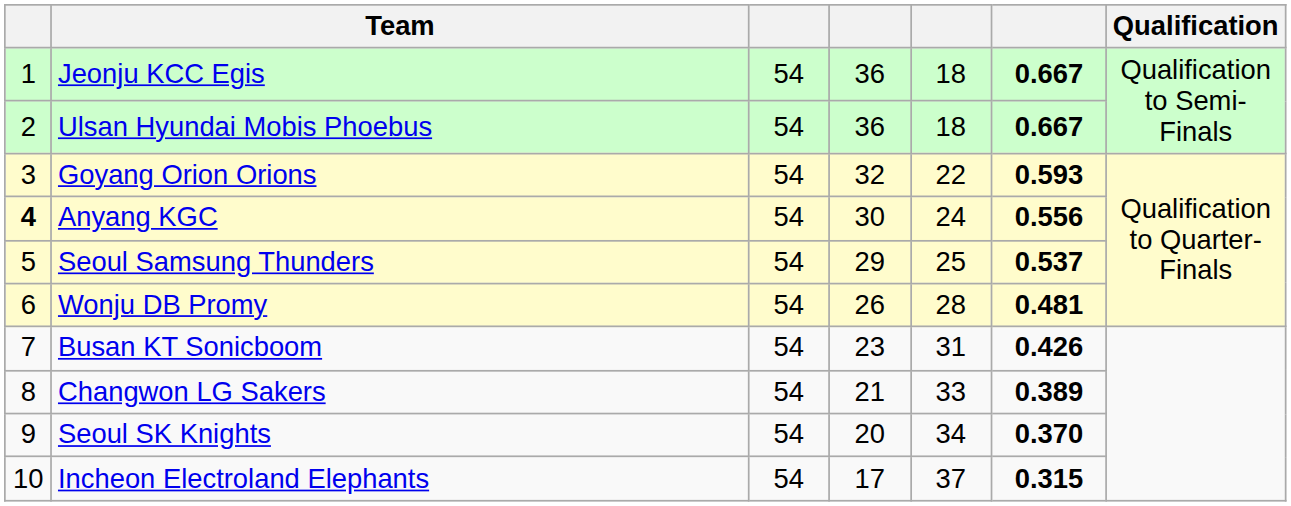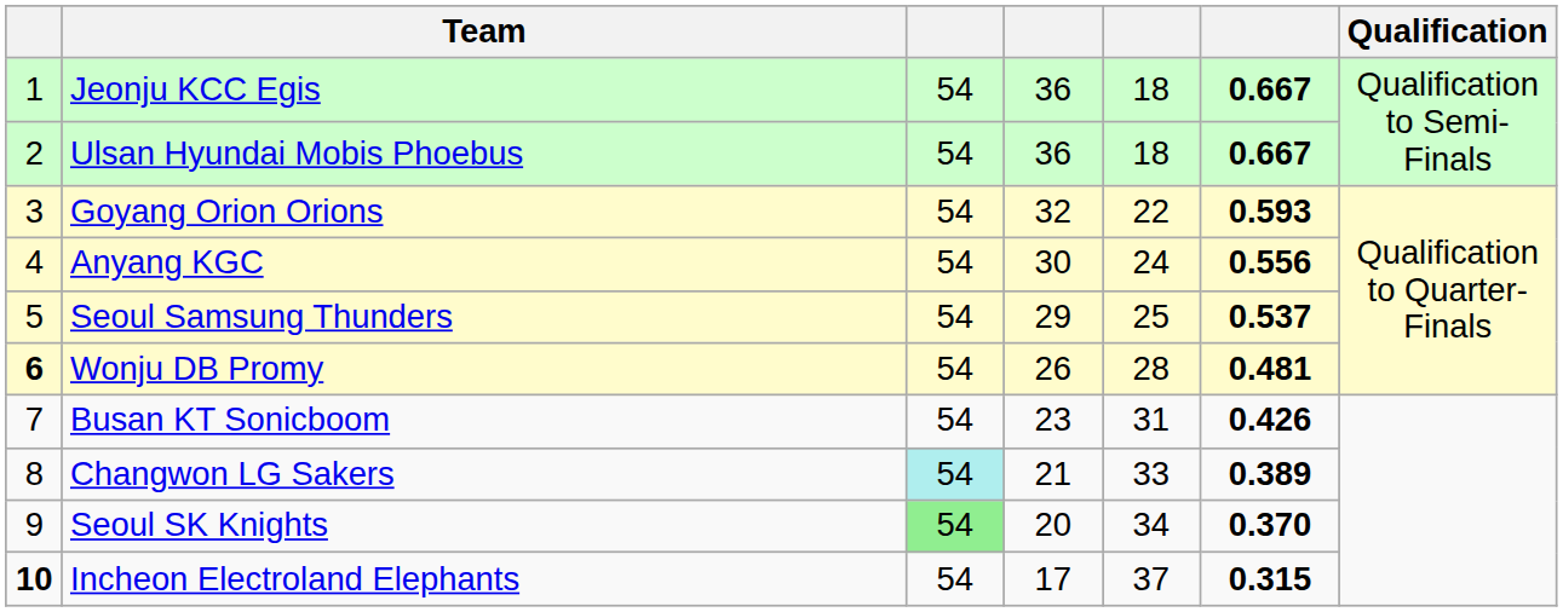Anyang KGC | column 1: bold -> normal
Wonju DB Promy | column 1: normal -> bold
Changwon LG Sakers | column 3: no background -> paleturquoise background
Seoul SK Knights | column 3: no background -> lightgreen background
Incheon Electroland Elephants | column 1: normal -> bold
